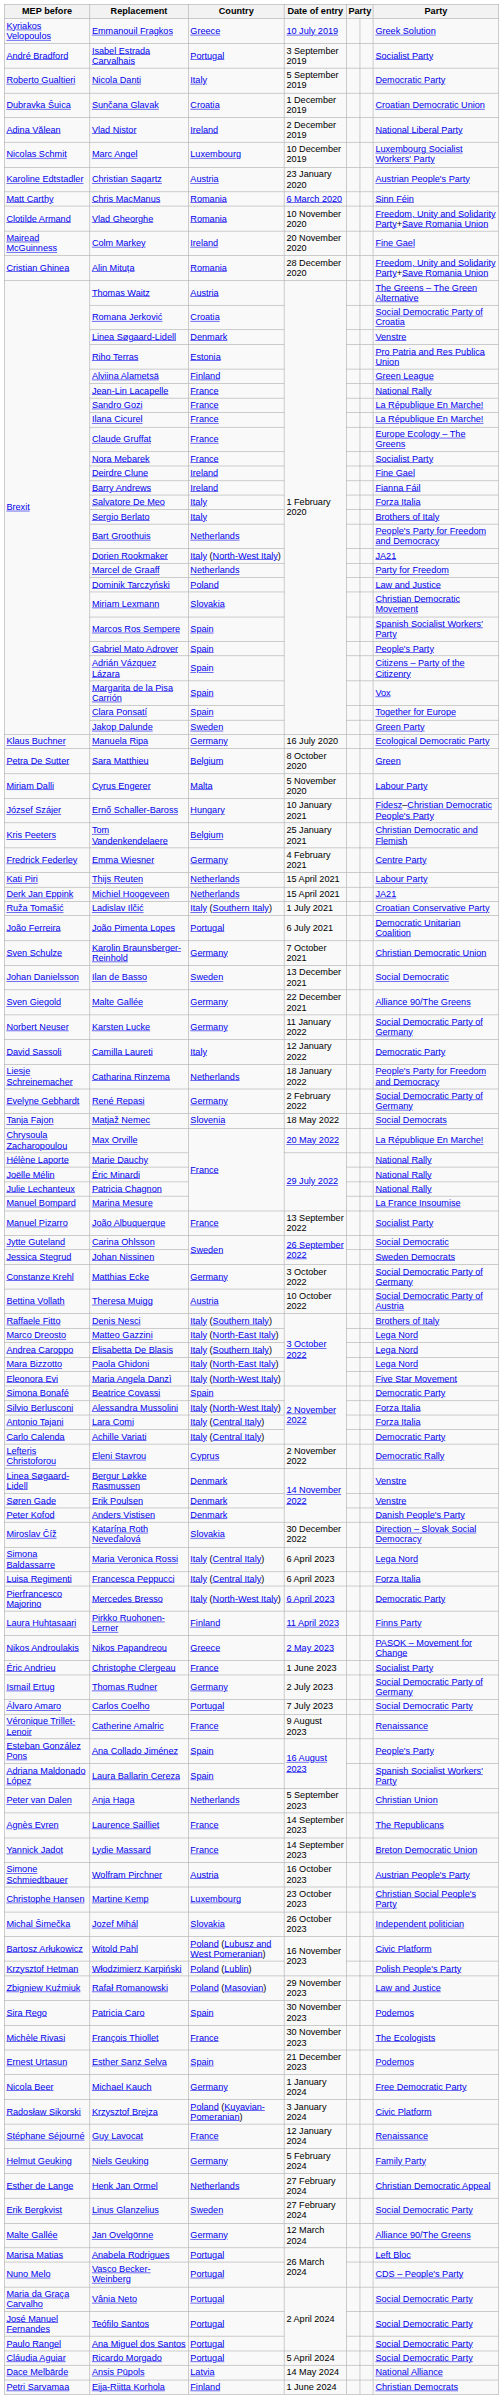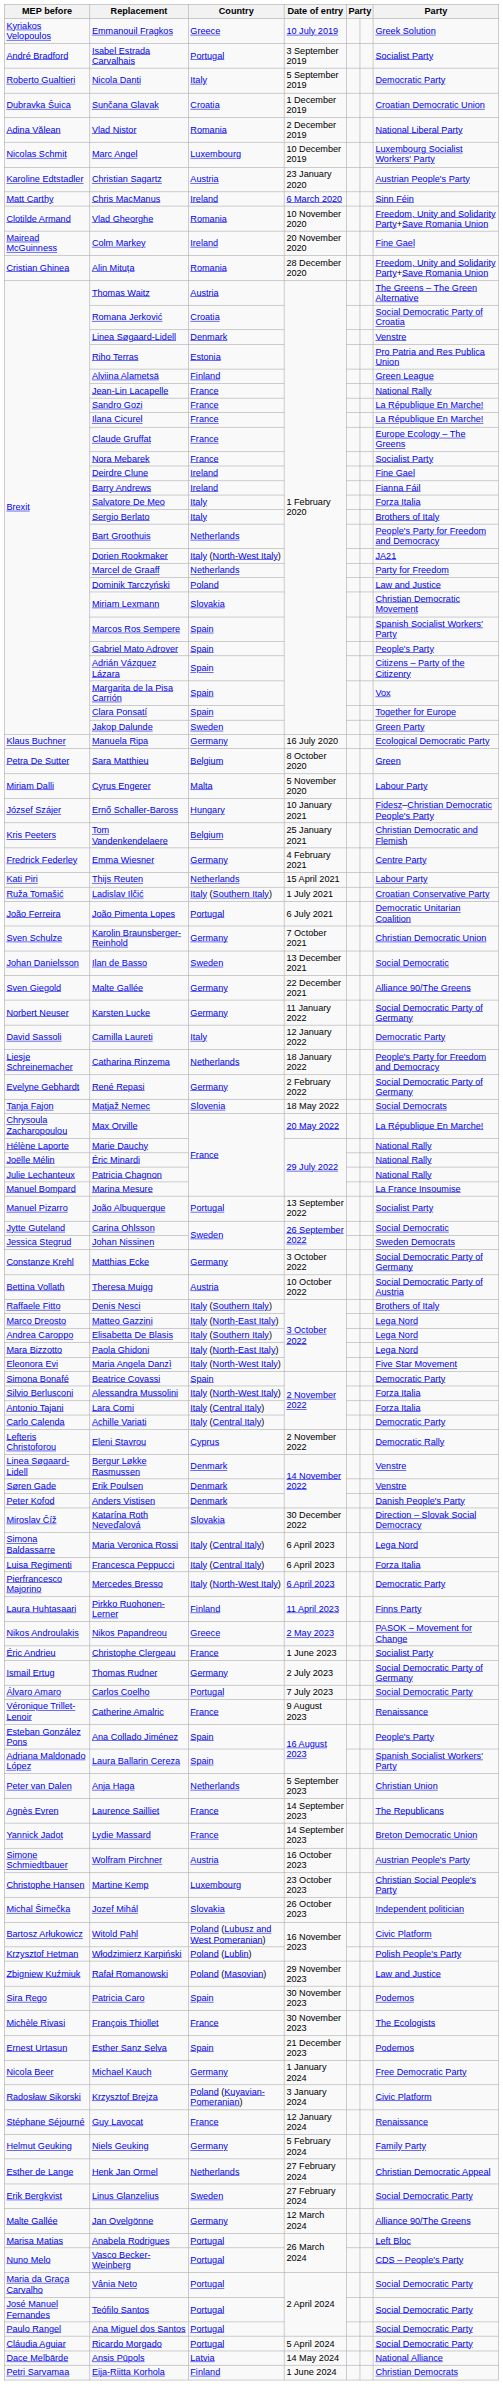Vlad Nistor | Country: Ireland -> Romania
Chris MacManus | Country: Romania -> Ireland
- row: Derk Jan Eppink | Michiel Hoogeveen | Netherlands | 15 April 2021 | JA21
João Albuquerque | Country: France -> Portugal
